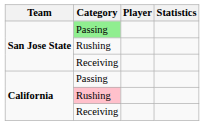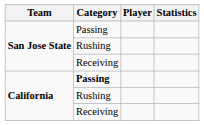San Jose State / Passing | Category: lightgreen background -> no background
California / Passing | Category: normal -> bold
California / Rushing | Category: pink background -> no background
